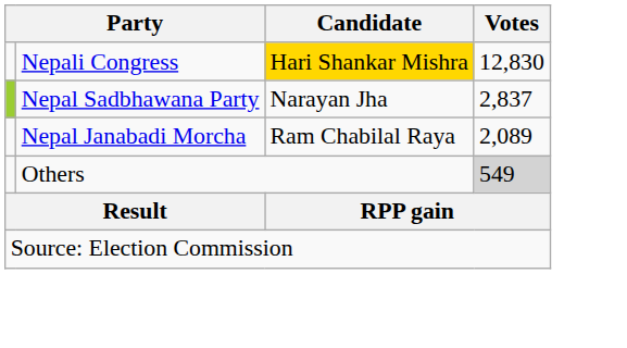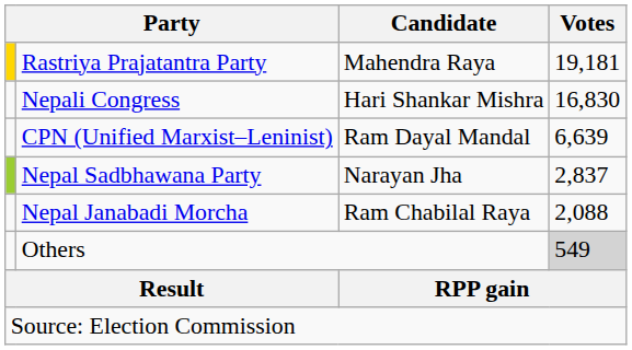+ row: Rastriya Prajatantra Party | Mahendra Raya | 19,181
Nepali Congress | Candidate: gold background -> no background
Nepali Congress | Votes: 12,830 -> 16,830
+ row: CPN (Unified Marxist–Leninist) | Ram Dayal Mandal | 6,639
Nepal Janabadi Morcha | Votes: 2,089 -> 2,088
